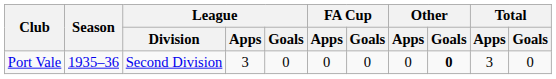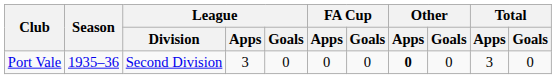Port Vale | Other / Apps: normal -> bold
Port Vale | Other / Goals: bold -> normal
